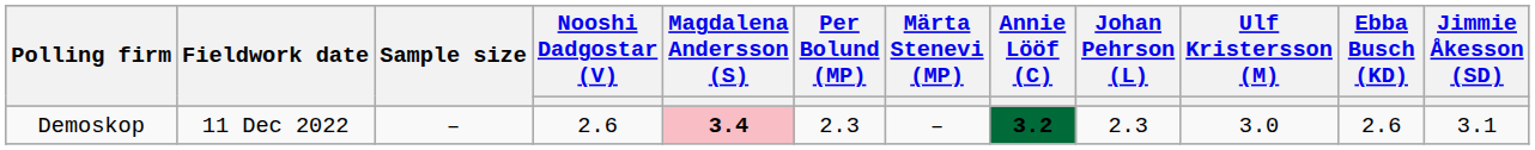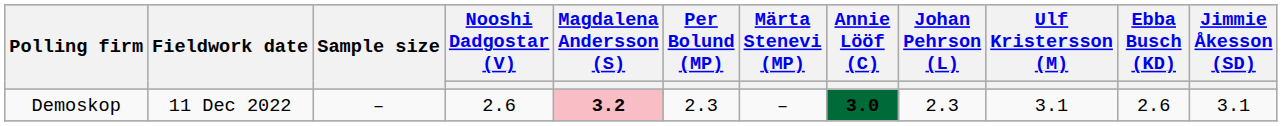Demoskop | Magdalena Andersson (S): 3.4 -> 3.2
Demoskop | Annie Lööf (C): 3.2 -> 3.0
Demoskop | Ulf Kristersson (M): 3.0 -> 3.1
